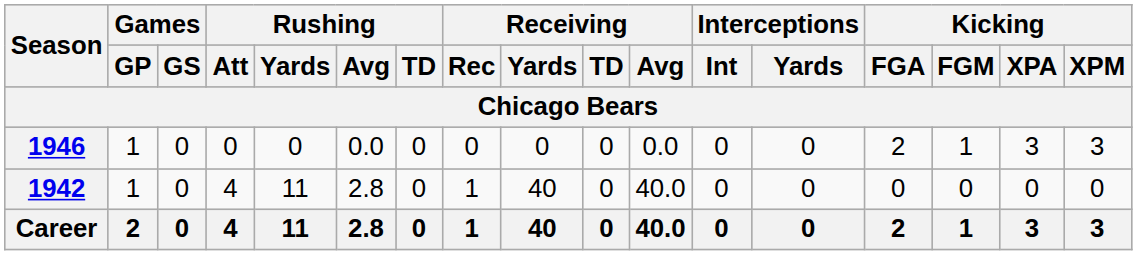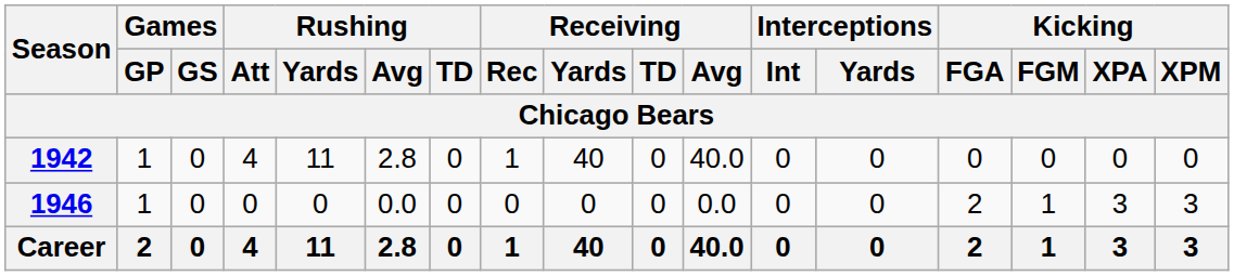rows swapped: 1942 <-> 1946
